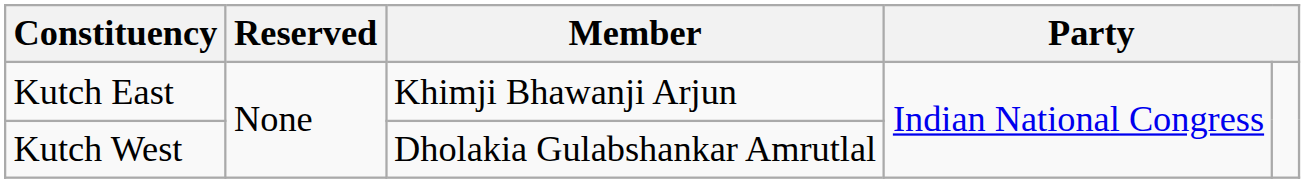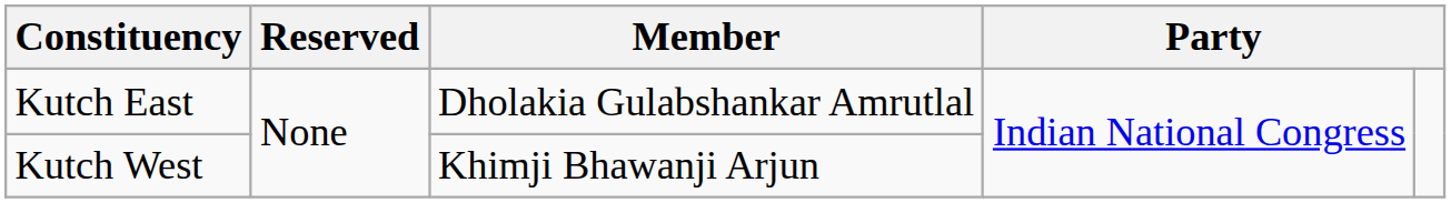Kutch East | Member: Khimji Bhawanji Arjun -> Dholakia Gulabshankar Amrutlal
Kutch West | Member: Dholakia Gulabshankar Amrutlal -> Khimji Bhawanji Arjun
